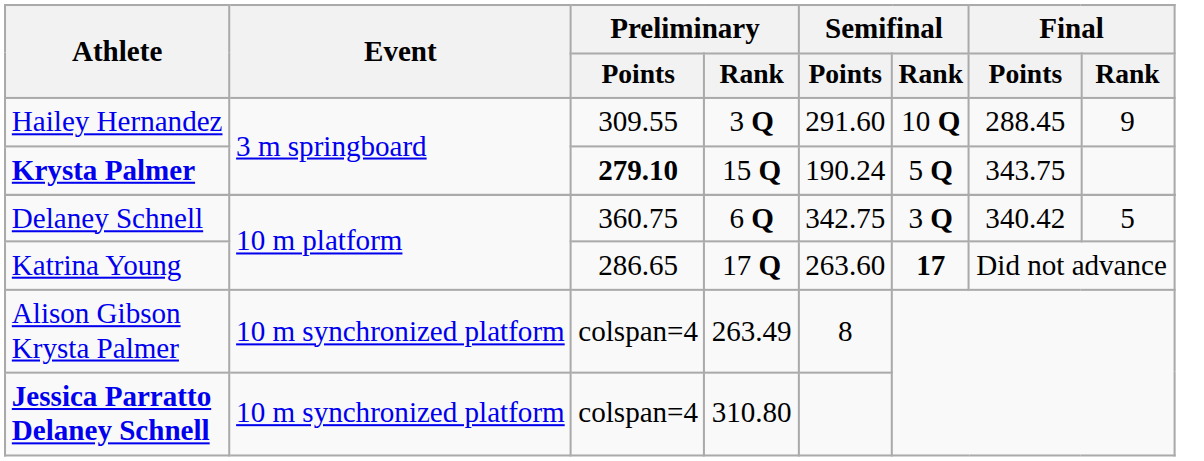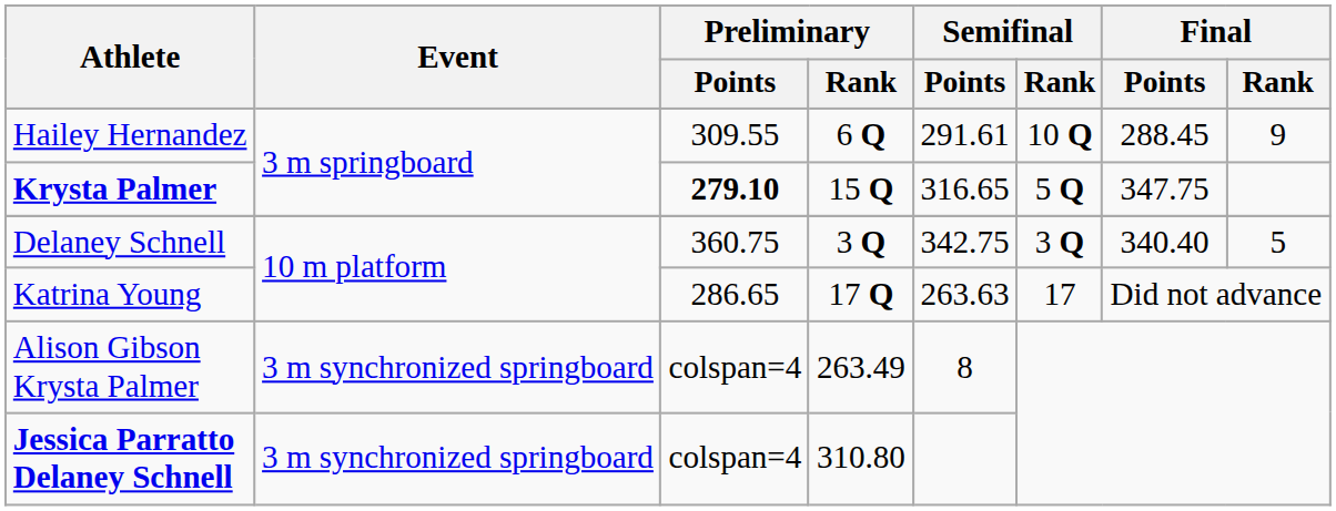Hailey Hernandez | Preliminary / Rank: 3 Q -> 6 Q
Hailey Hernandez | Semifinal / Points: 291.60 -> 291.61
Krysta Palmer | Semifinal / Points: 190.24 -> 316.65
Krysta Palmer | Final / Points: 343.75 -> 347.75
Delaney Schnell | Preliminary / Rank: 6 Q -> 3 Q
Delaney Schnell | Final / Points: 340.42 -> 340.40
Katrina Young | Semifinal / Points: 263.60 -> 263.63
Katrina Young | Semifinal / Rank: bold -> normal
Alison Gibson Krysta Palmer | Event: 10 m synchronized platform -> 3 m synchronized springboard
Jessica Parratto Delaney Schnell | Event: 10 m synchronized platform -> 3 m synchronized springboard
